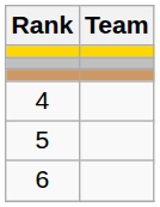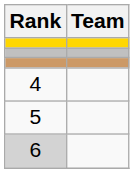row 7 | Rank: no background -> lightgrey background
